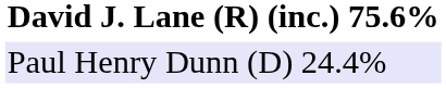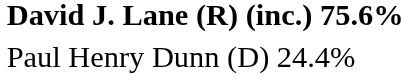row 2 | column 1: lavender background -> no background
